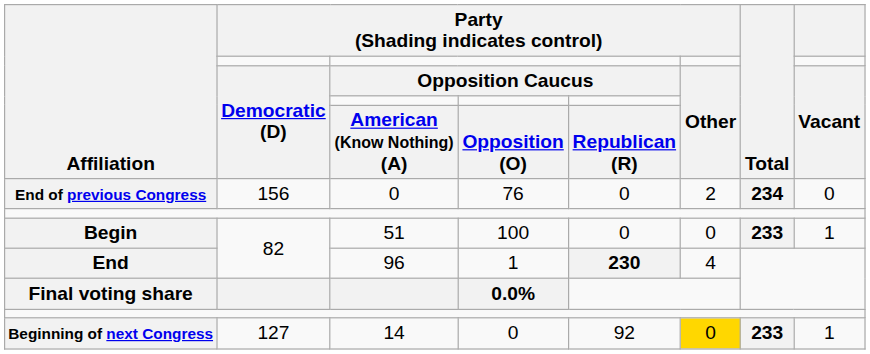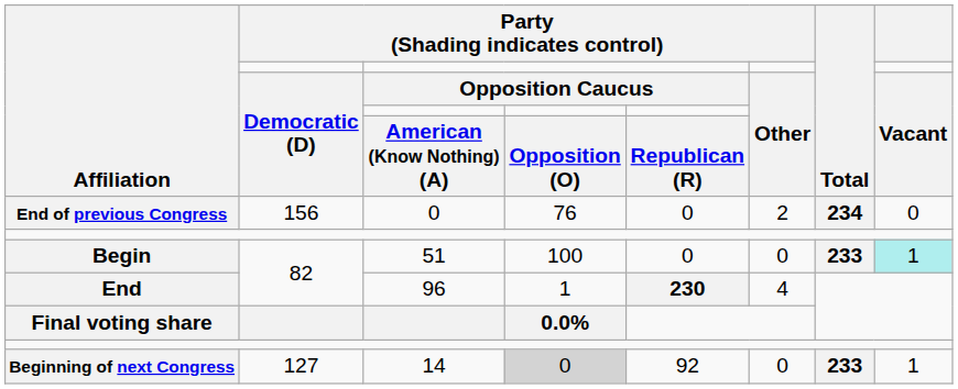Begin | column 8: no background -> paleturquoise background
Beginning of next Congress | column 4: no background -> lightgrey background
Beginning of next Congress | column 6: gold background -> no background
